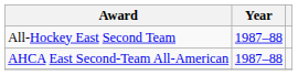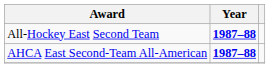row 2 | Year: normal -> bold
row 3 | Year: normal -> bold
